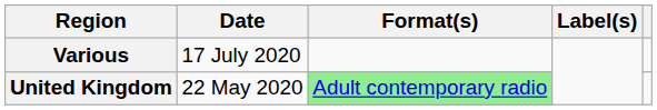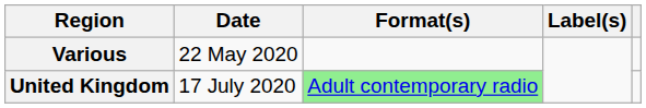Various | Date: 17 July 2020 -> 22 May 2020
United Kingdom | Date: 22 May 2020 -> 17 July 2020
